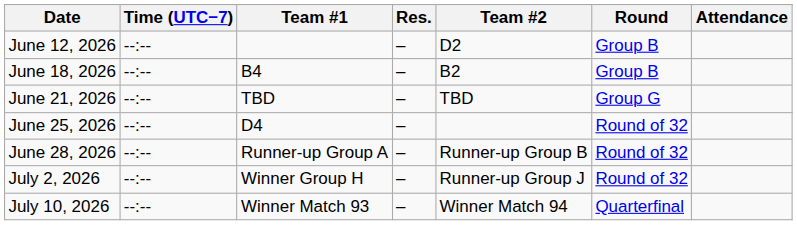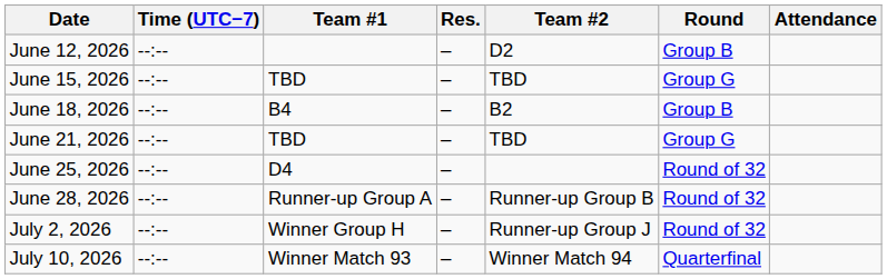+ row: June 15, 2026 | --:-- | TBD | – | TBD | Group G
